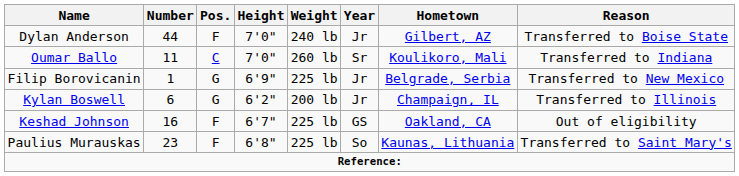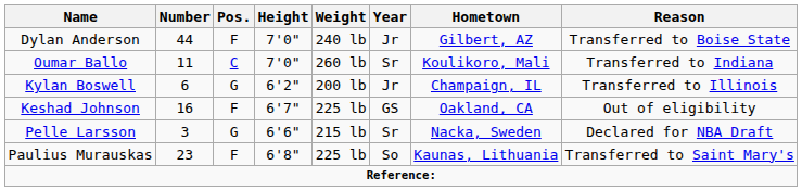- row: Filip Borovicanin | 1 | G | 6'9" | 225 lb | Jr | Belgrade, Serbia | Transferred to New Mexico
+ row: Pelle Larsson | 3 | G | 6'6" | 215 lb | Sr | Nacka, Sweden | Declared for NBA Draft
